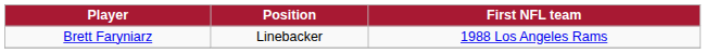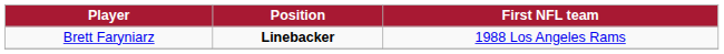Brett Faryniarz | Position: normal -> bold
